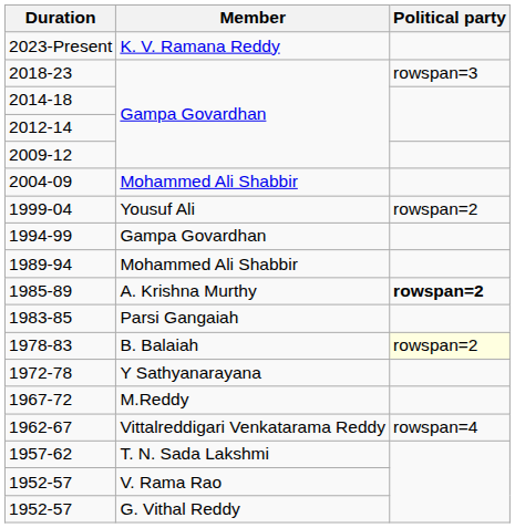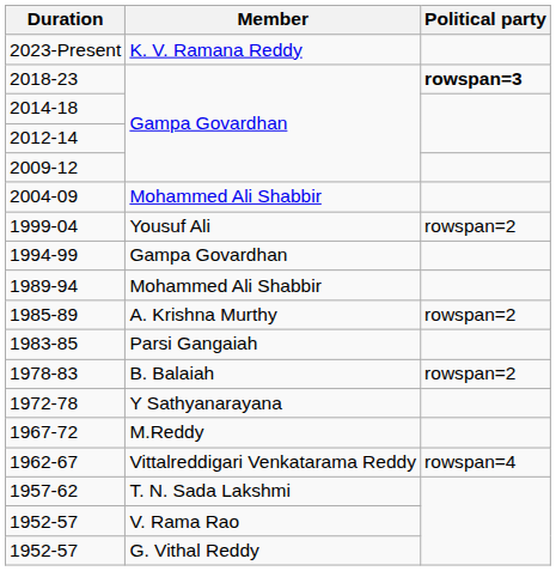2018-23 | column 3: normal -> bold
1985-89 | column 3: bold -> normal
1978-83 | column 3: lightyellow background -> no background
